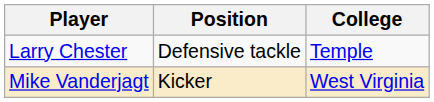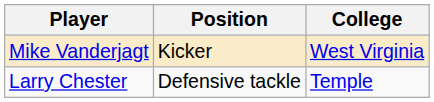rows swapped: Larry Chester <-> Mike Vanderjagt
